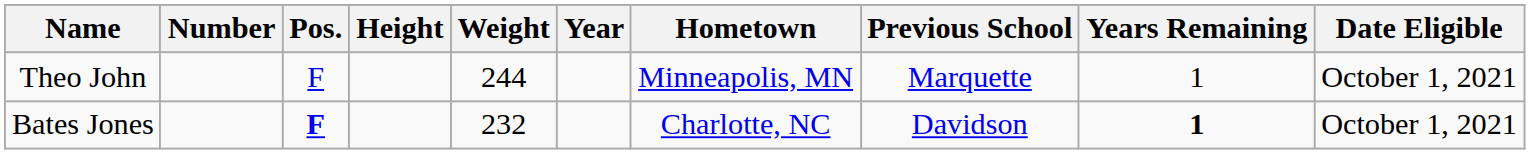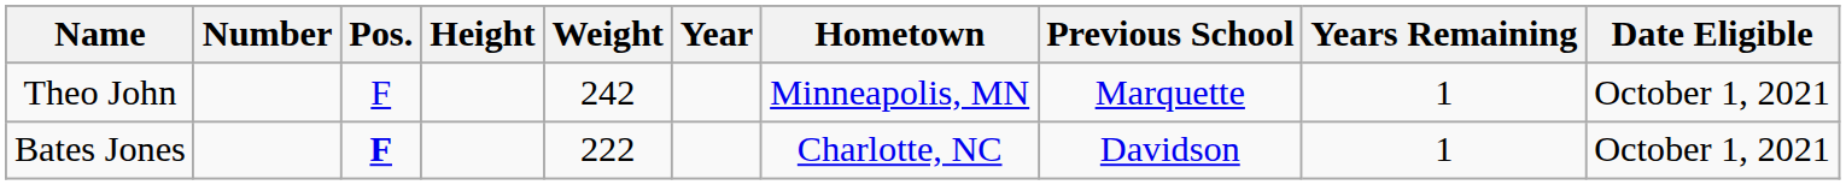Theo John | Weight: 244 -> 242
Bates Jones | Weight: 232 -> 222
Bates Jones | Years Remaining: bold -> normal
